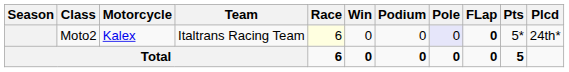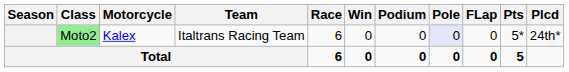row 2 | Class: no background -> lightgreen background
row 2 | Race: lightyellow background -> no background
row 2 | FLap: bold -> normal
